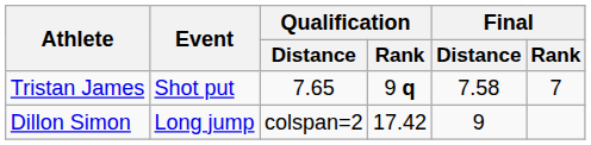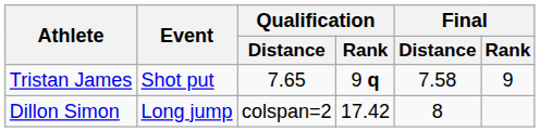Tristan James | Final / Rank: 7 -> 9
Dillon Simon | Final / Distance: 9 -> 8
